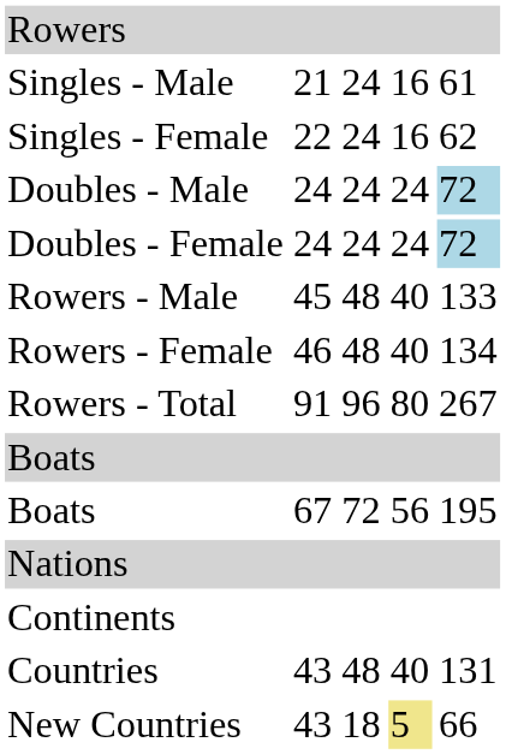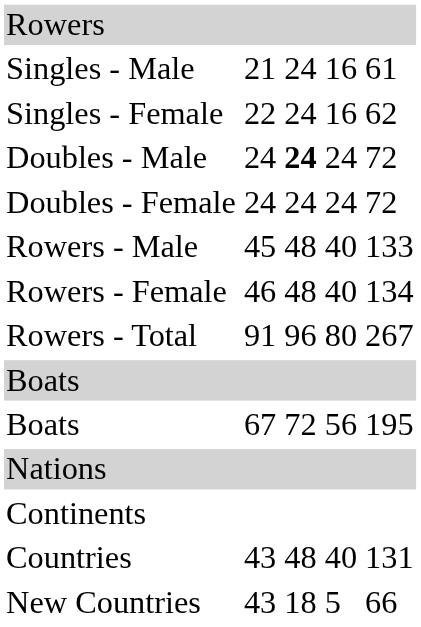Doubles - Male | column 3: normal -> bold
Doubles - Male | column 5: lightblue background -> no background
Doubles - Female | column 5: lightblue background -> no background
New Countries | column 4: khaki background -> no background
